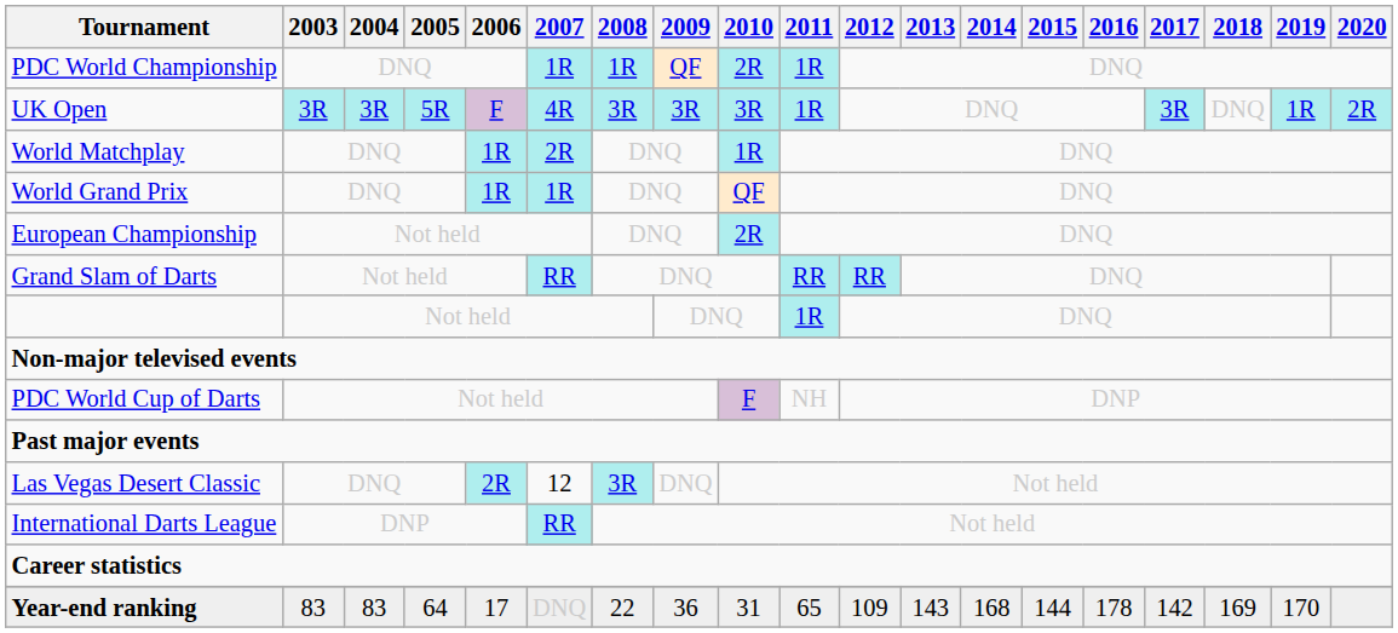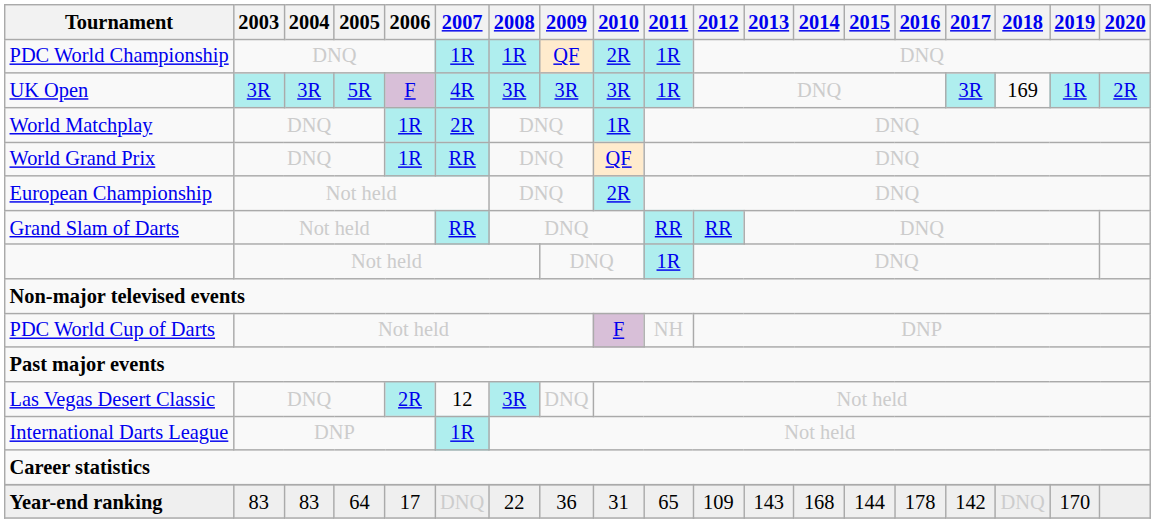UK Open | 2018: DNQ -> 169
World Grand Prix | 2007: 1R -> RR
International Darts League | 2007: RR -> 1R
Year-end ranking | 2018: 169 -> DNQ
